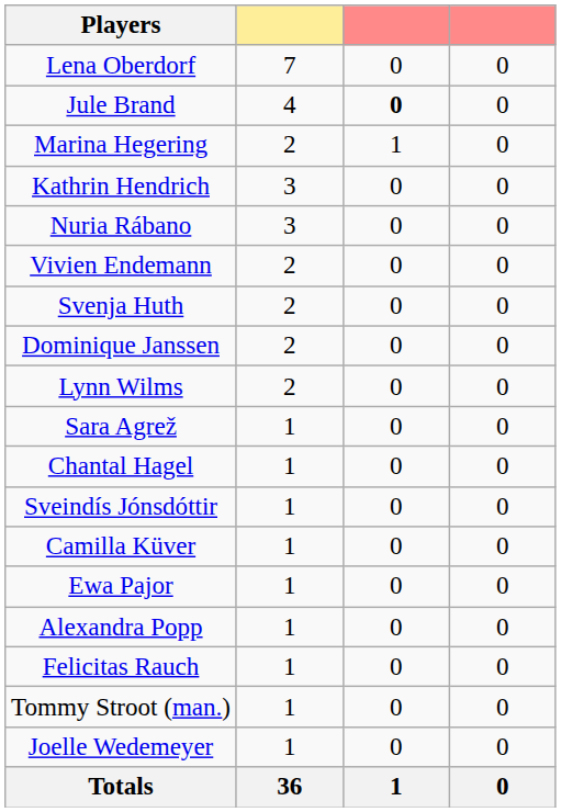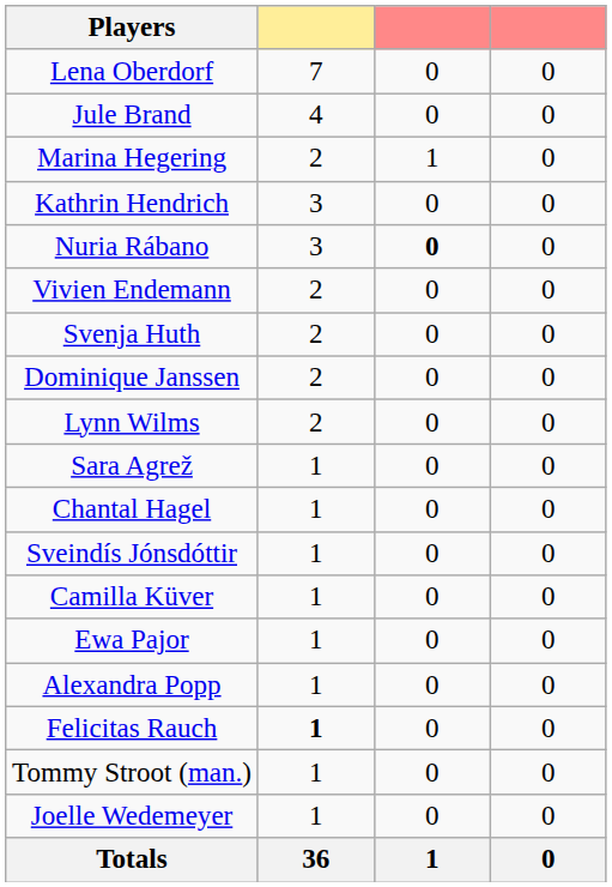Jule Brand | column 3: bold -> normal
Nuria Rábano | column 3: normal -> bold
Felicitas Rauch | column 2: normal -> bold
